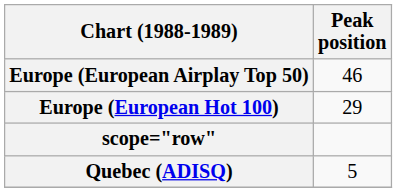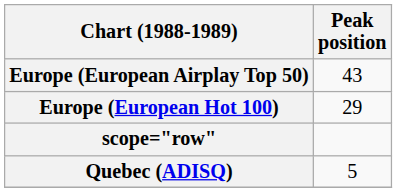Europe (European Airplay Top 50) | Peak position: 46 -> 43
